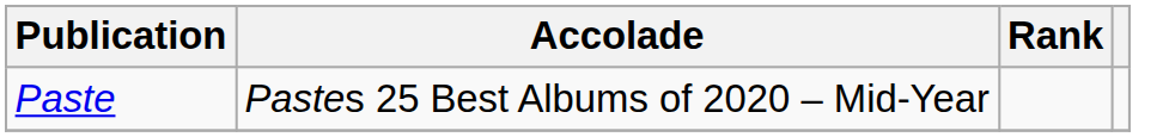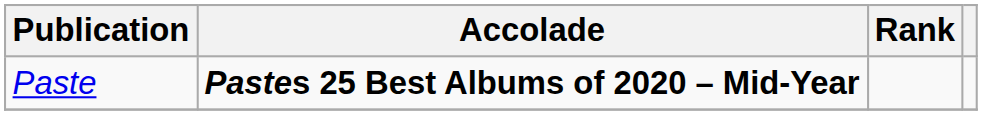Paste | Accolade: normal -> bold
